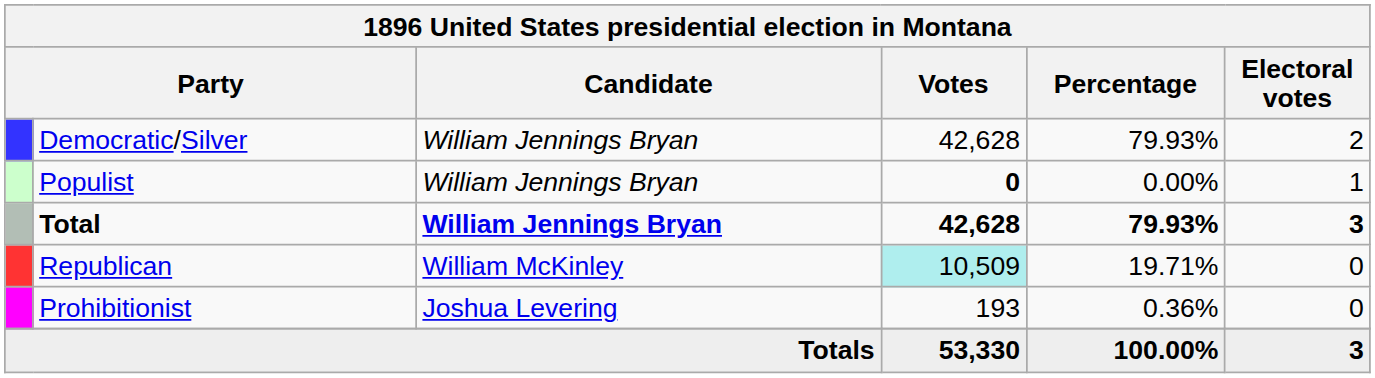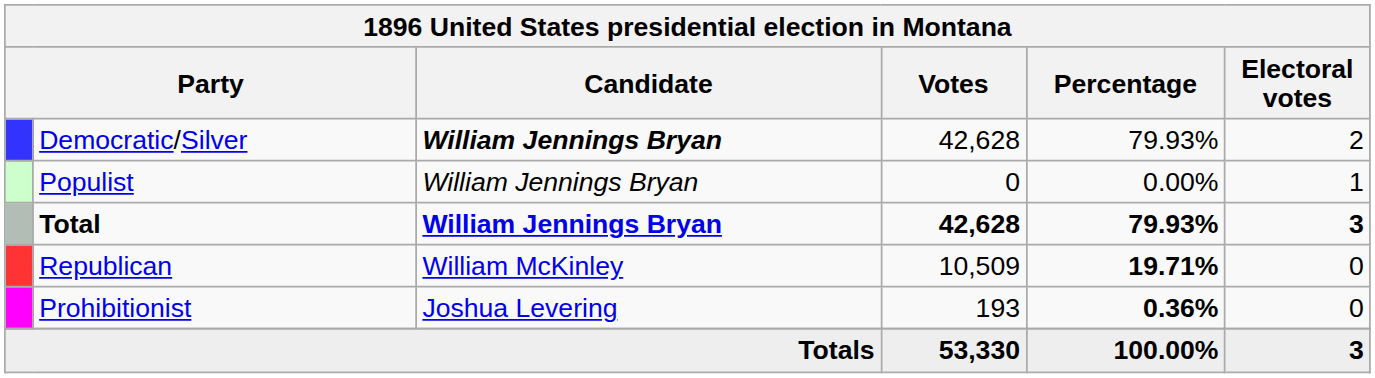Democratic/Silver | Candidate: normal -> bold
Populist | Votes: bold -> normal
Republican | Votes: paleturquoise background -> no background
Republican | Percentage: normal -> bold
Prohibitionist | Percentage: normal -> bold
